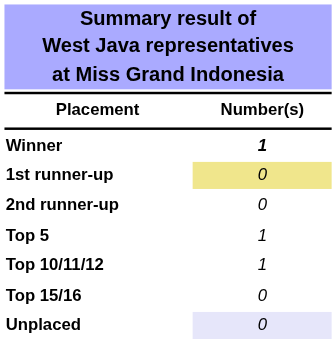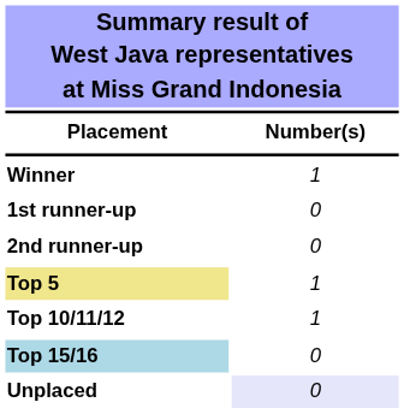row 3 | column 2: bold -> normal
row 4 | column 2: khaki background -> no background
row 6 | column 1: no background -> khaki background
row 8 | column 1: no background -> lightblue background
